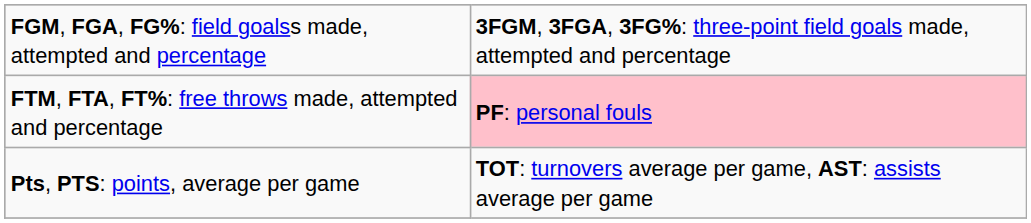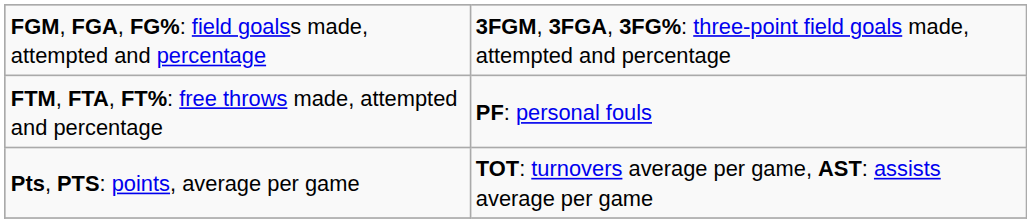FTM, FTA, FT%: free throws made, attempted and percentage | column 2: pink background -> no background
